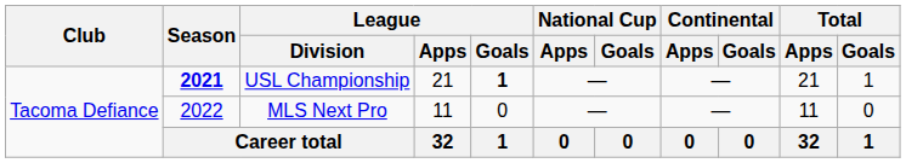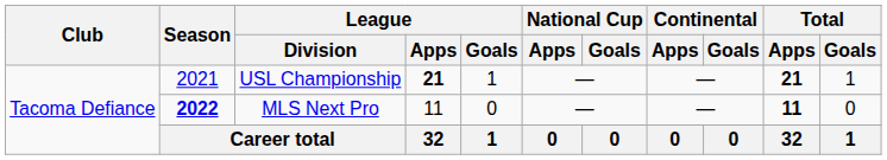USL Championship | Season: bold -> normal
USL Championship | League / Apps: normal -> bold
USL Championship | League / Goals: bold -> normal
USL Championship | Total / Apps: normal -> bold
MLS Next Pro | Season: normal -> bold
MLS Next Pro | Total / Apps: normal -> bold
